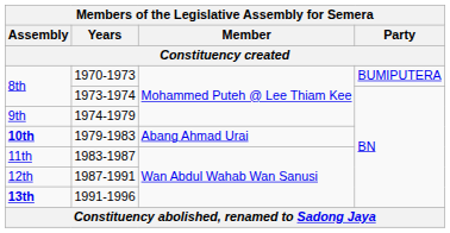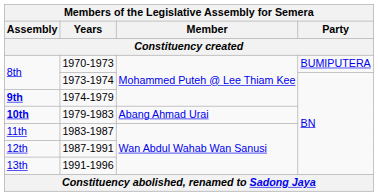1974-1979 | Assembly / Constituency created: normal -> bold
1991-1996 | Assembly / Constituency created: bold -> normal
